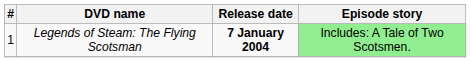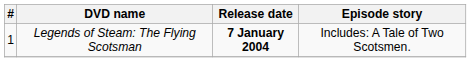Legends of Steam: The Flying Scotsman | Episode story: lightgreen background -> no background
